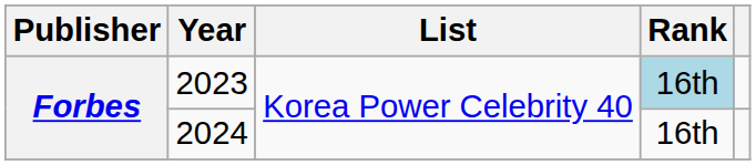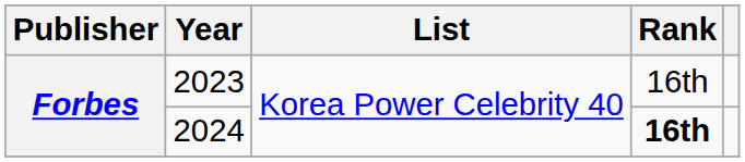2023 | Rank: lightblue background -> no background
2024 | Rank: normal -> bold
